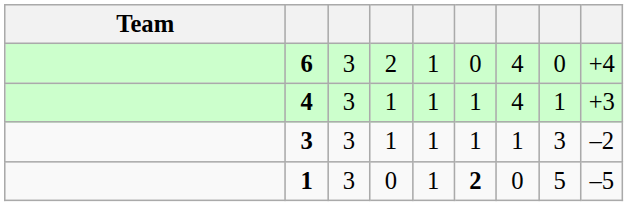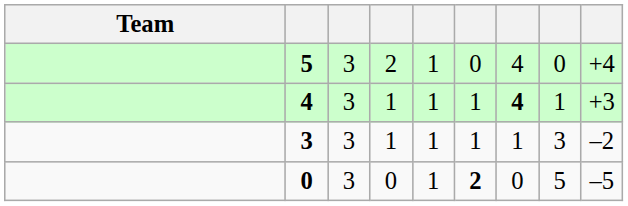row 2 | column 2: 6 -> 5
row 3 | column 7: normal -> bold
row 5 | column 2: 1 -> 0
